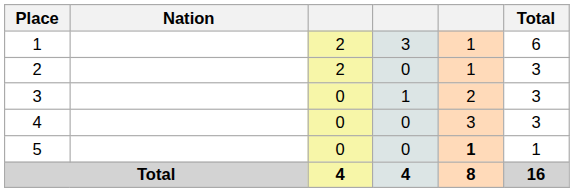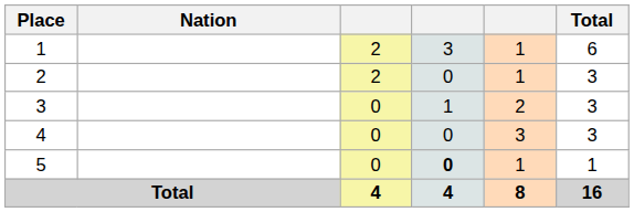5 | column 4: normal -> bold
5 | column 5: bold -> normal
